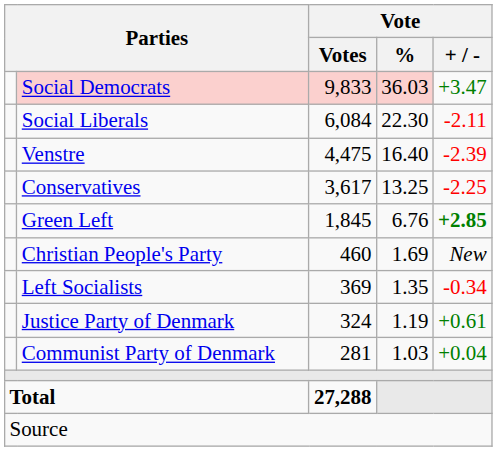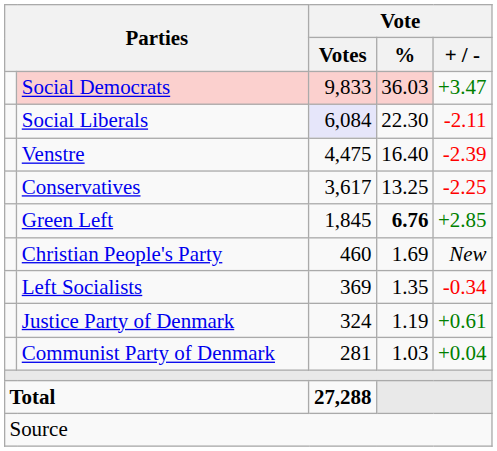Social Liberals | Vote / Votes: no background -> lavender background
Green Left | Vote / %: normal -> bold
Green Left | Vote / + / -: bold -> normal
